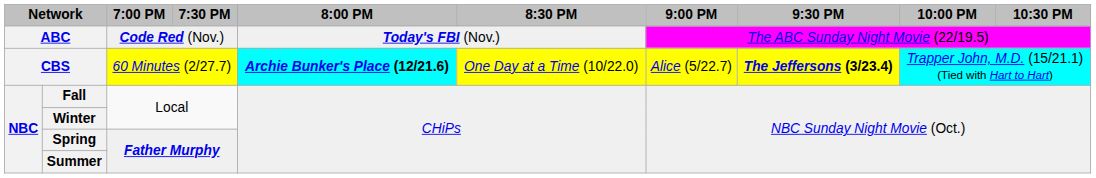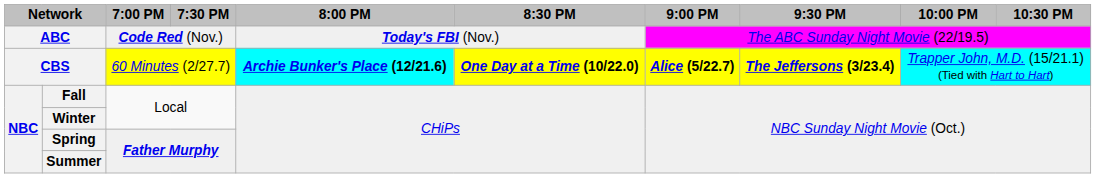CBS | 8:30 PM: normal -> bold
CBS | 9:00 PM: normal -> bold
